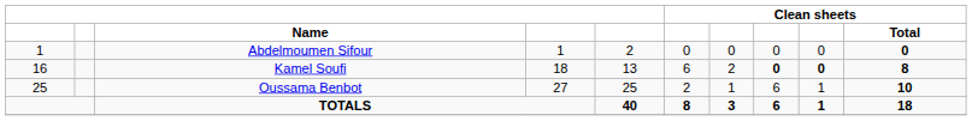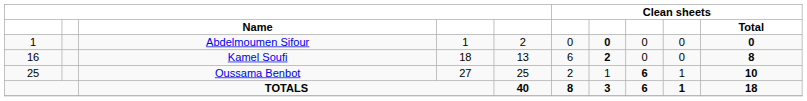Abdelmoumen Sifour | column 7: normal -> bold
Kamel Soufi | column 7: normal -> bold
Kamel Soufi | column 8: bold -> normal
Kamel Soufi | column 9: bold -> normal
Oussama Benbot | column 8: normal -> bold
